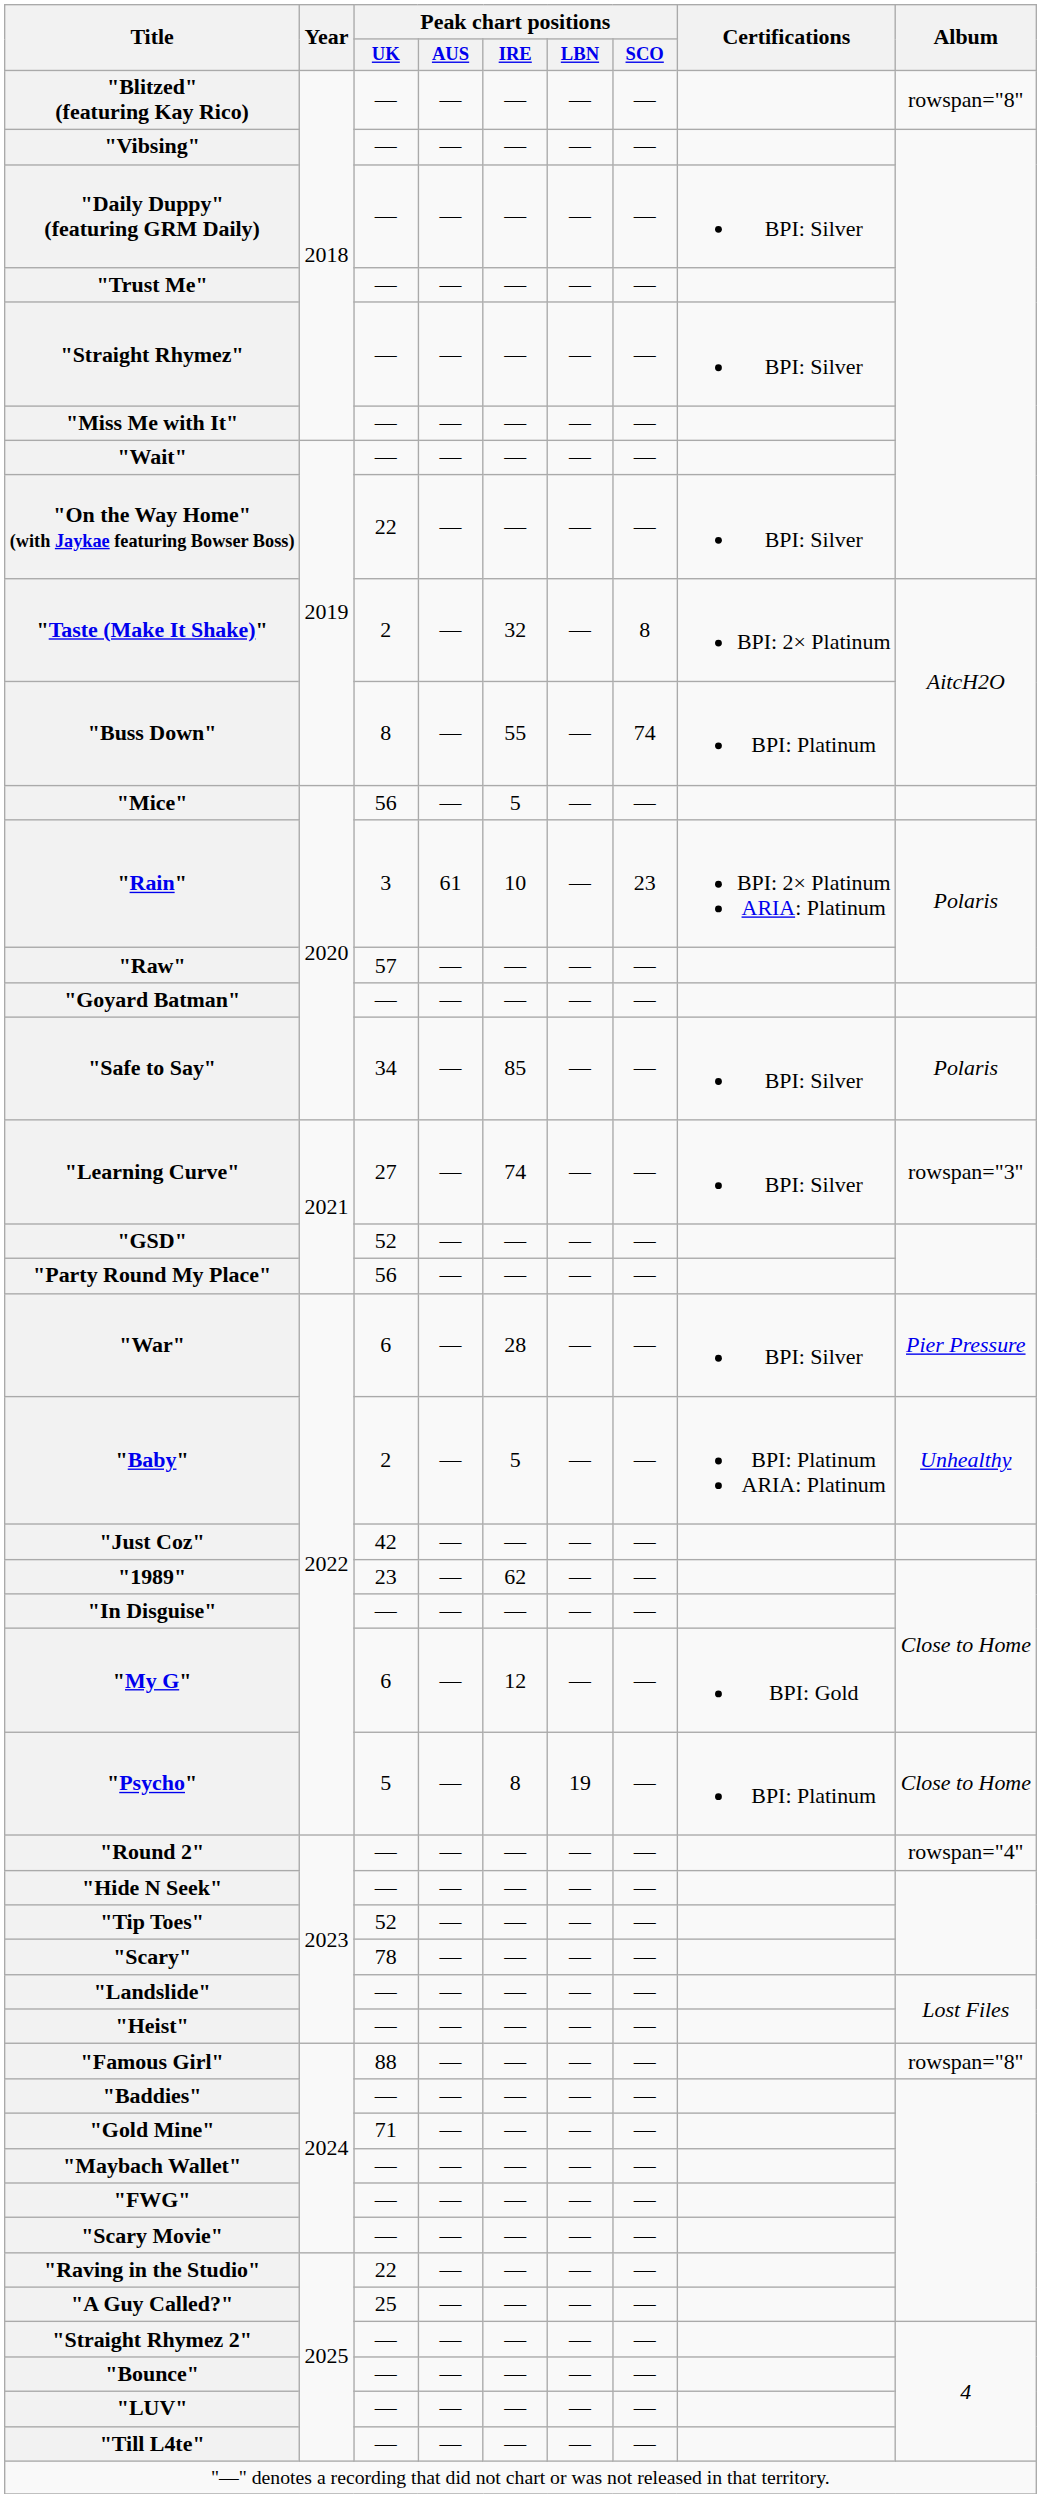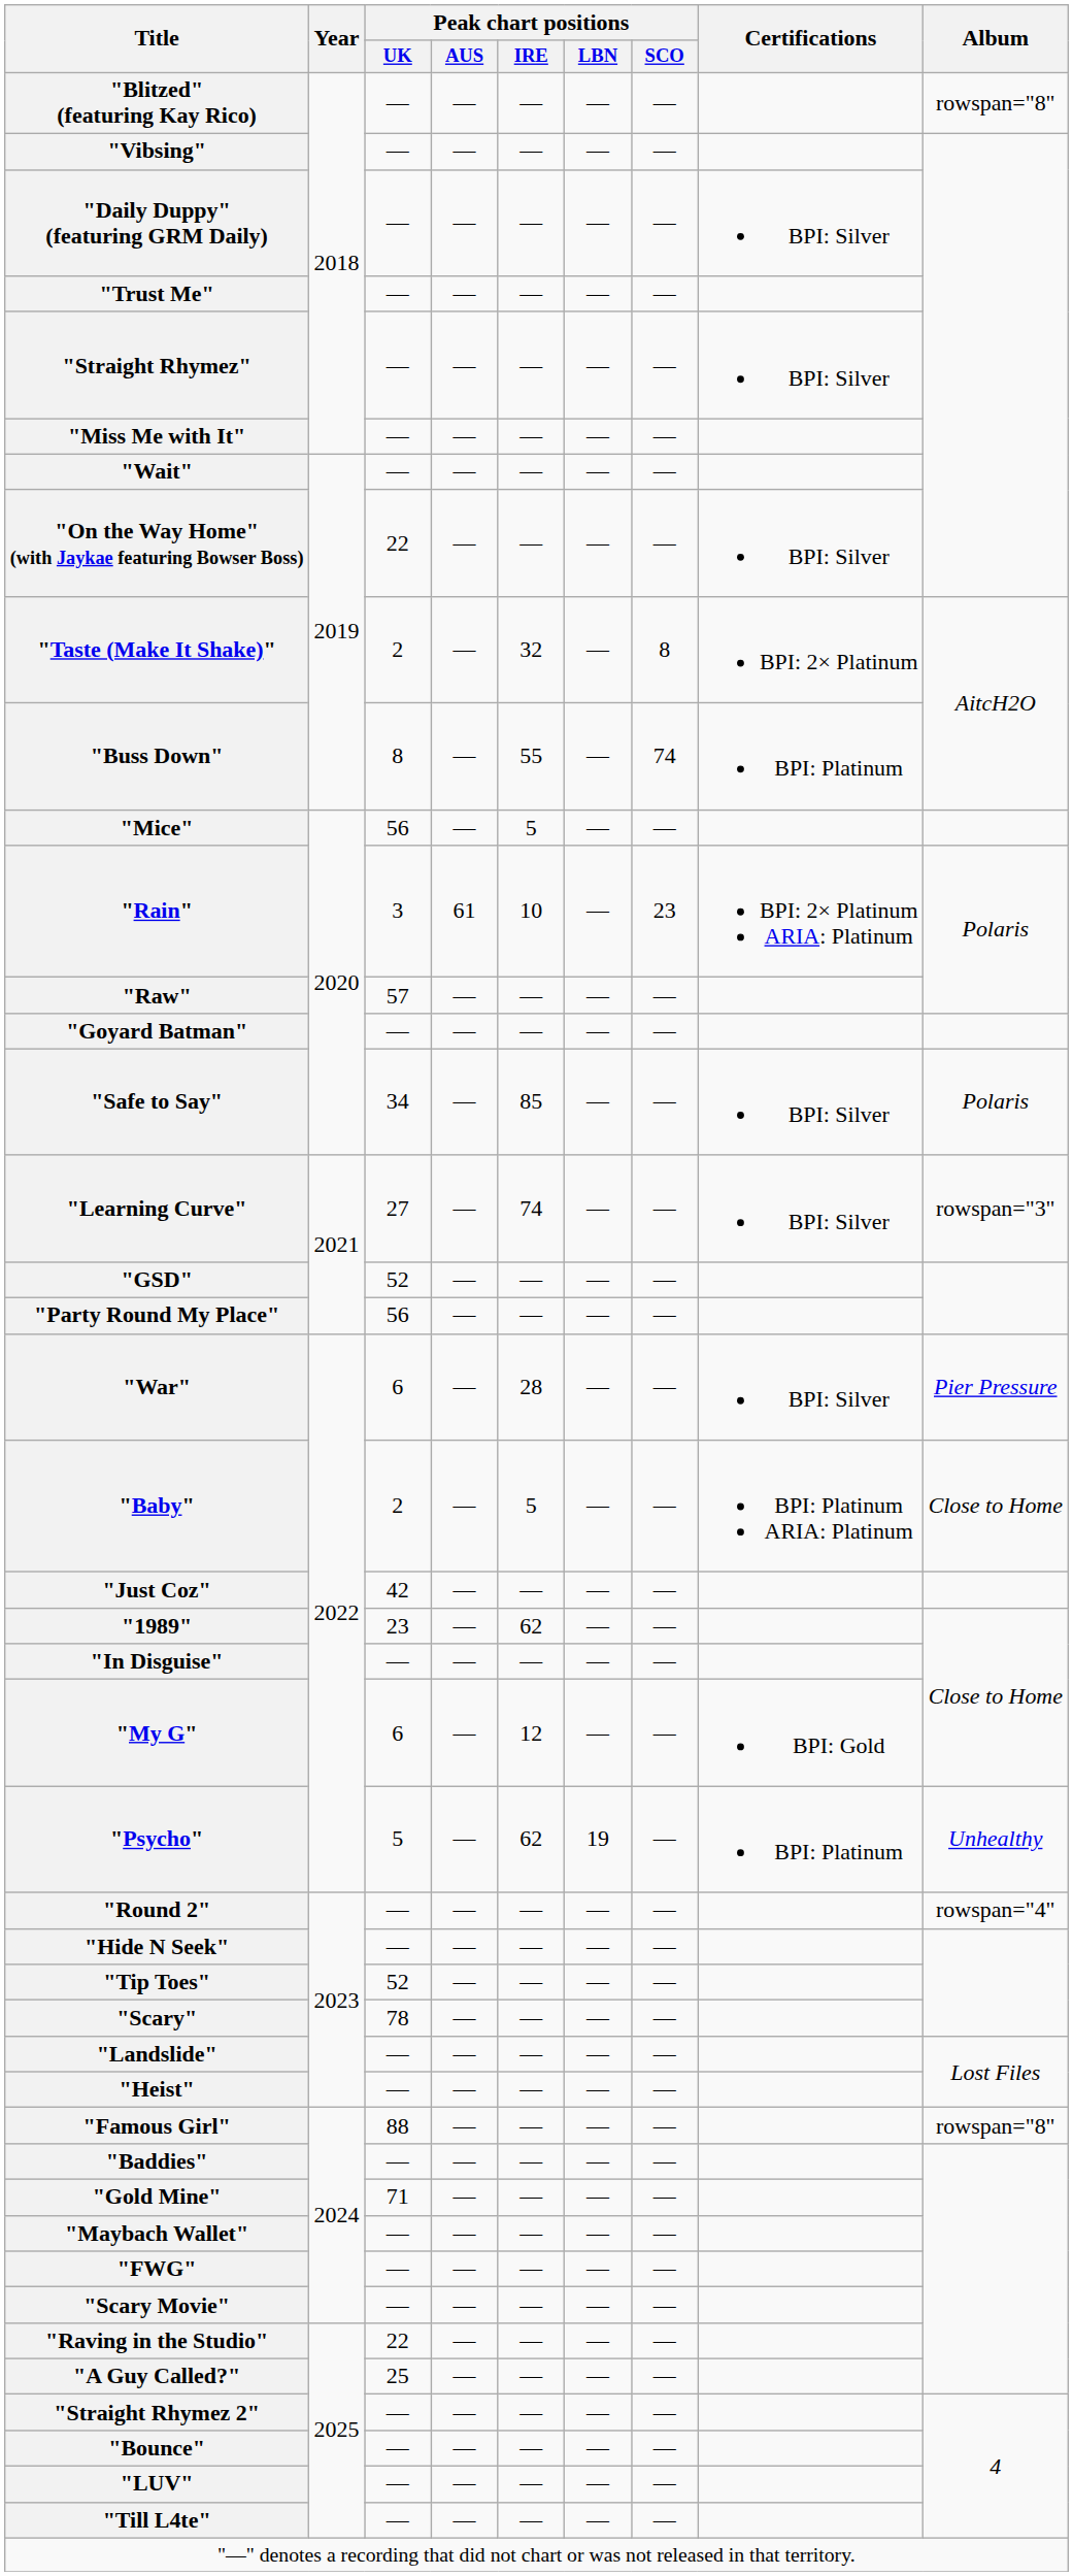"Baby" | Album: Unhealthy -> Close to Home
"Psycho" | Peak chart positions / IRE: 8 -> 62
"Psycho" | Album: Close to Home -> Unhealthy
